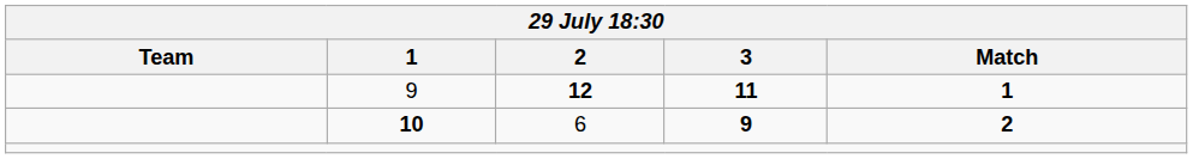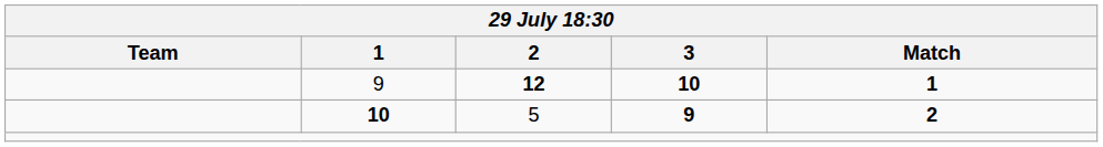row 3 | 3: 11 -> 10
row 4 | 2: 6 -> 5
